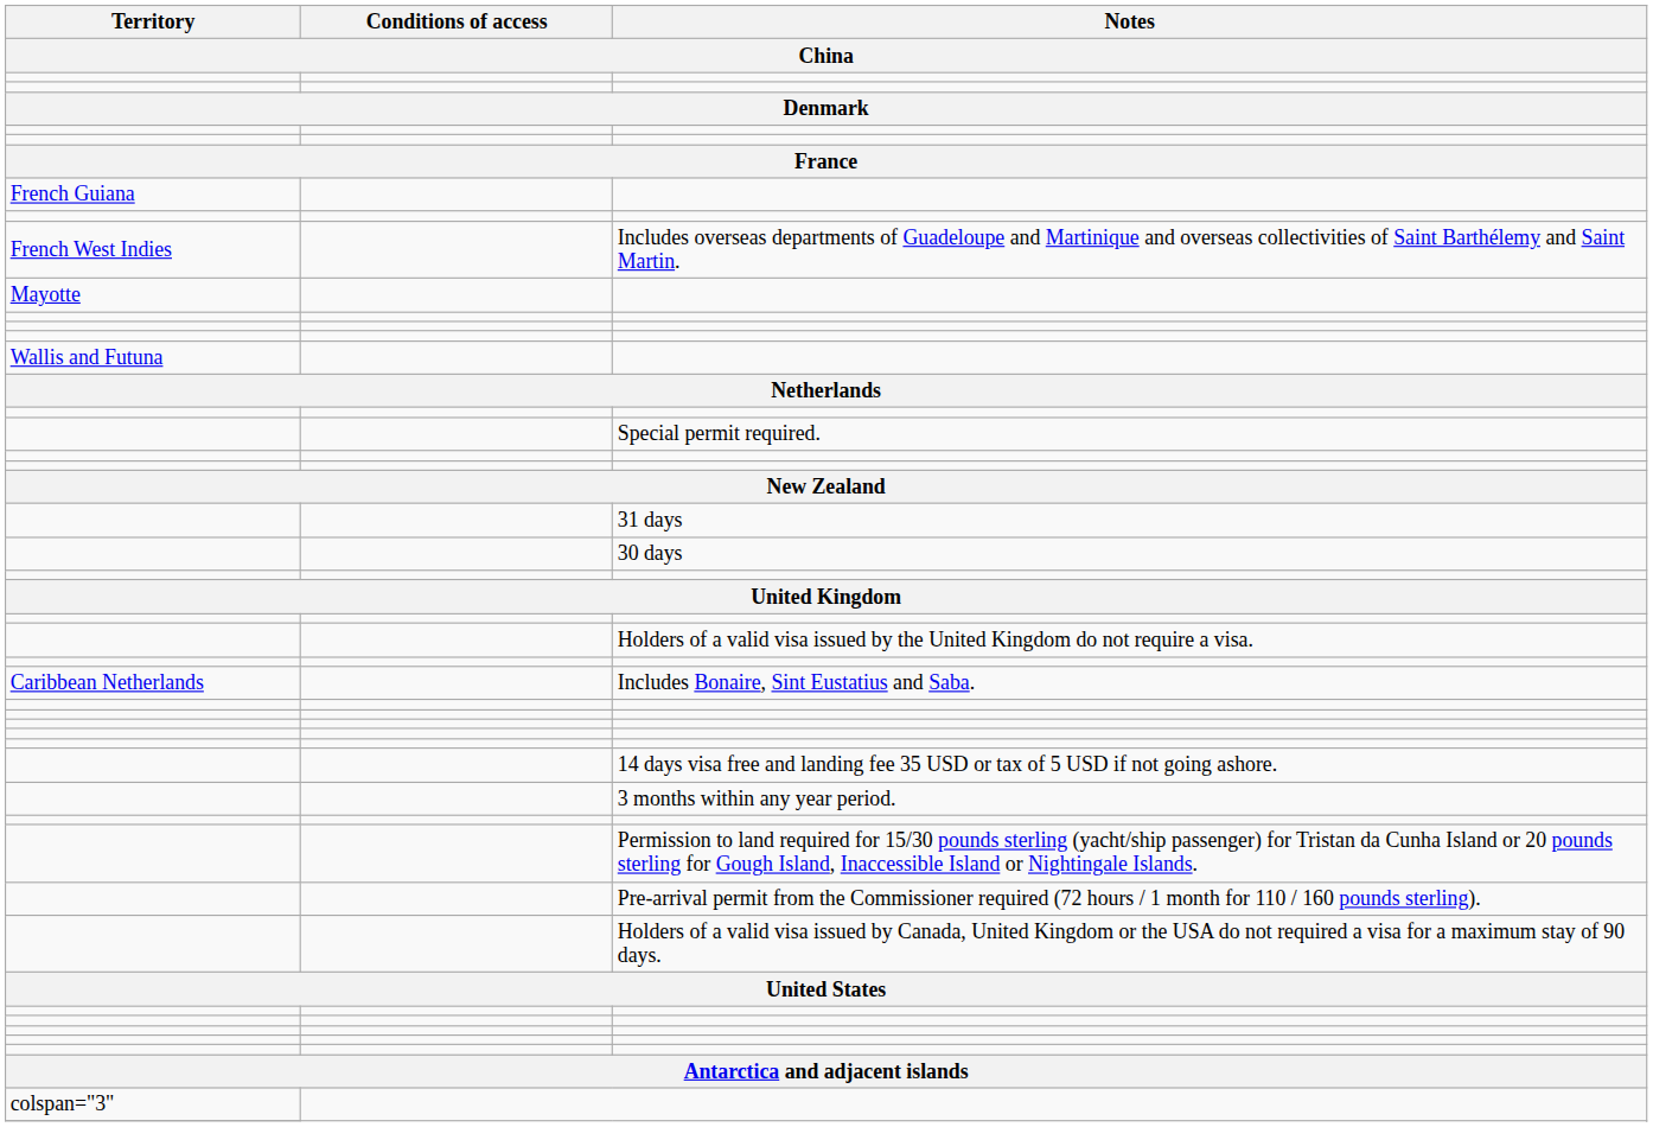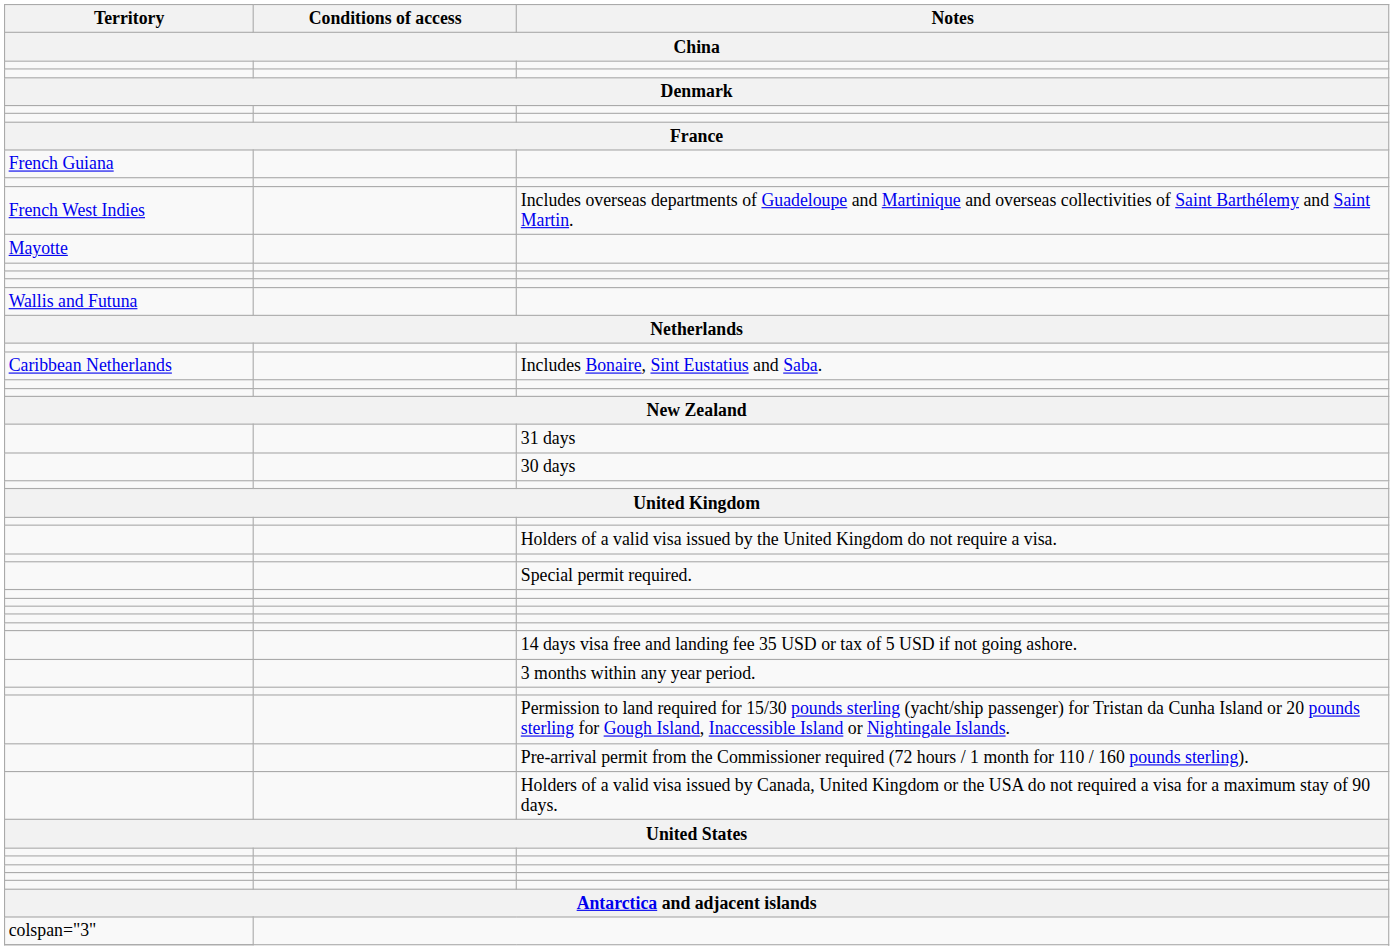rows swapped: Includes Bonaire, Sint Eustatius and Saba. <-> Special permit required.
